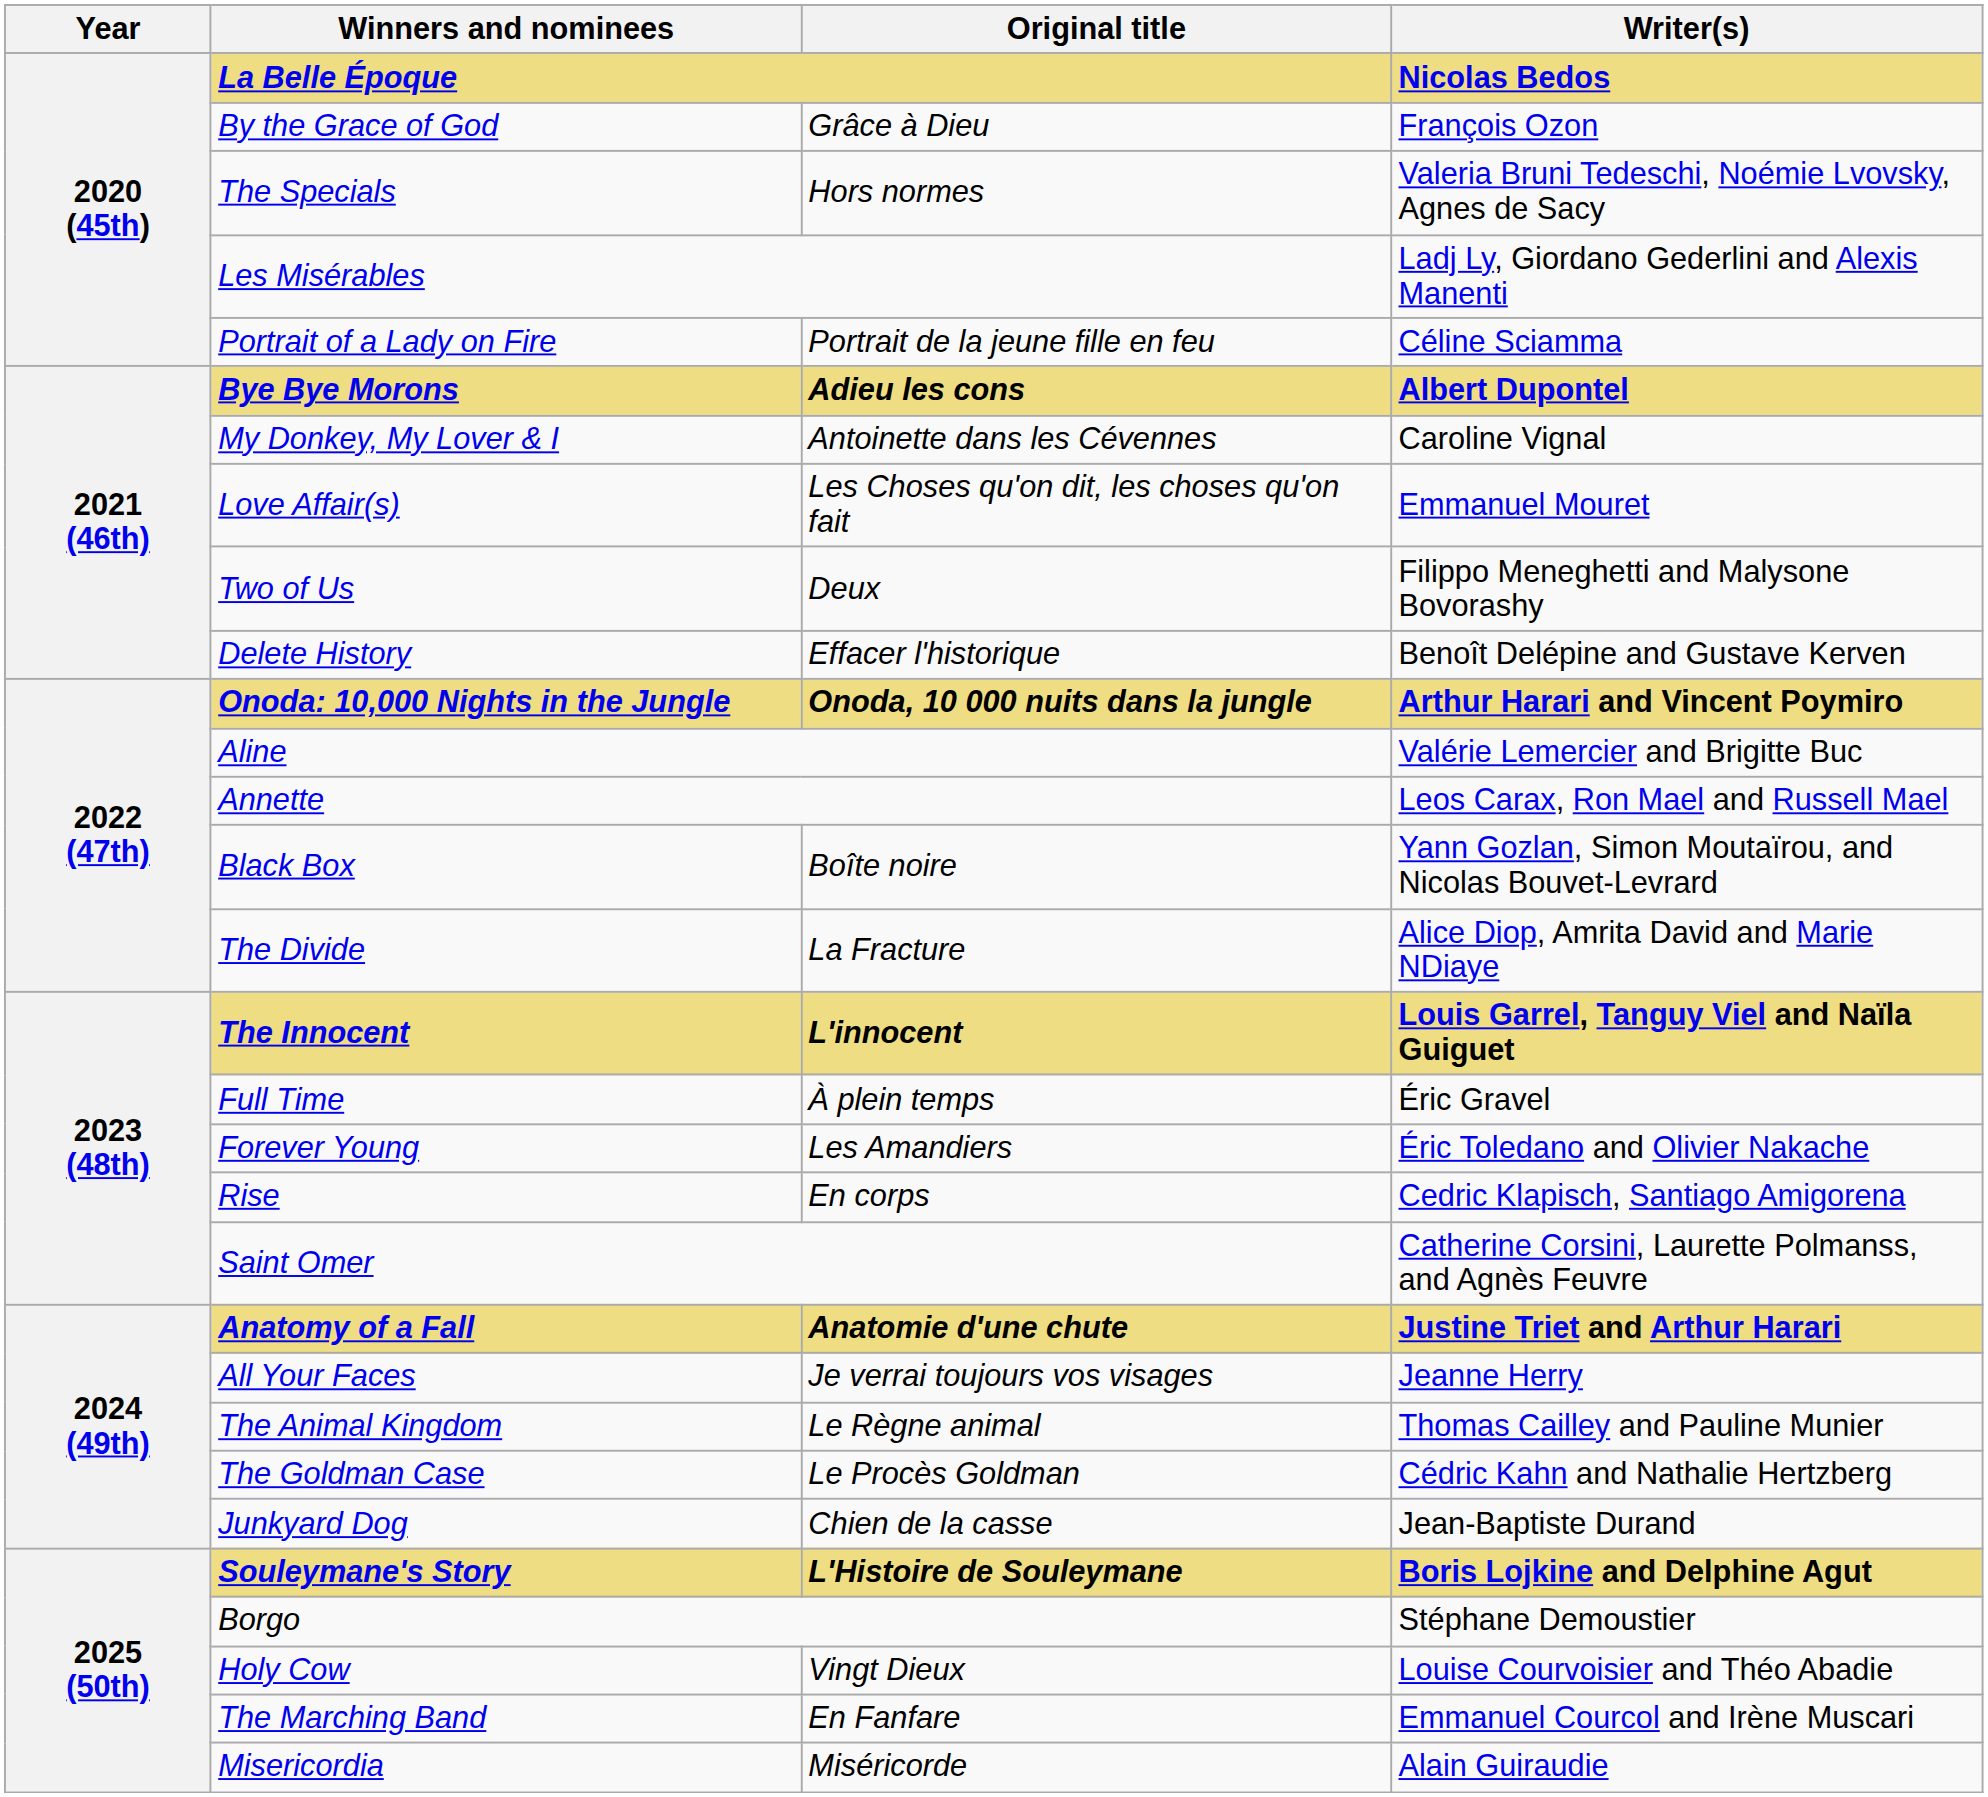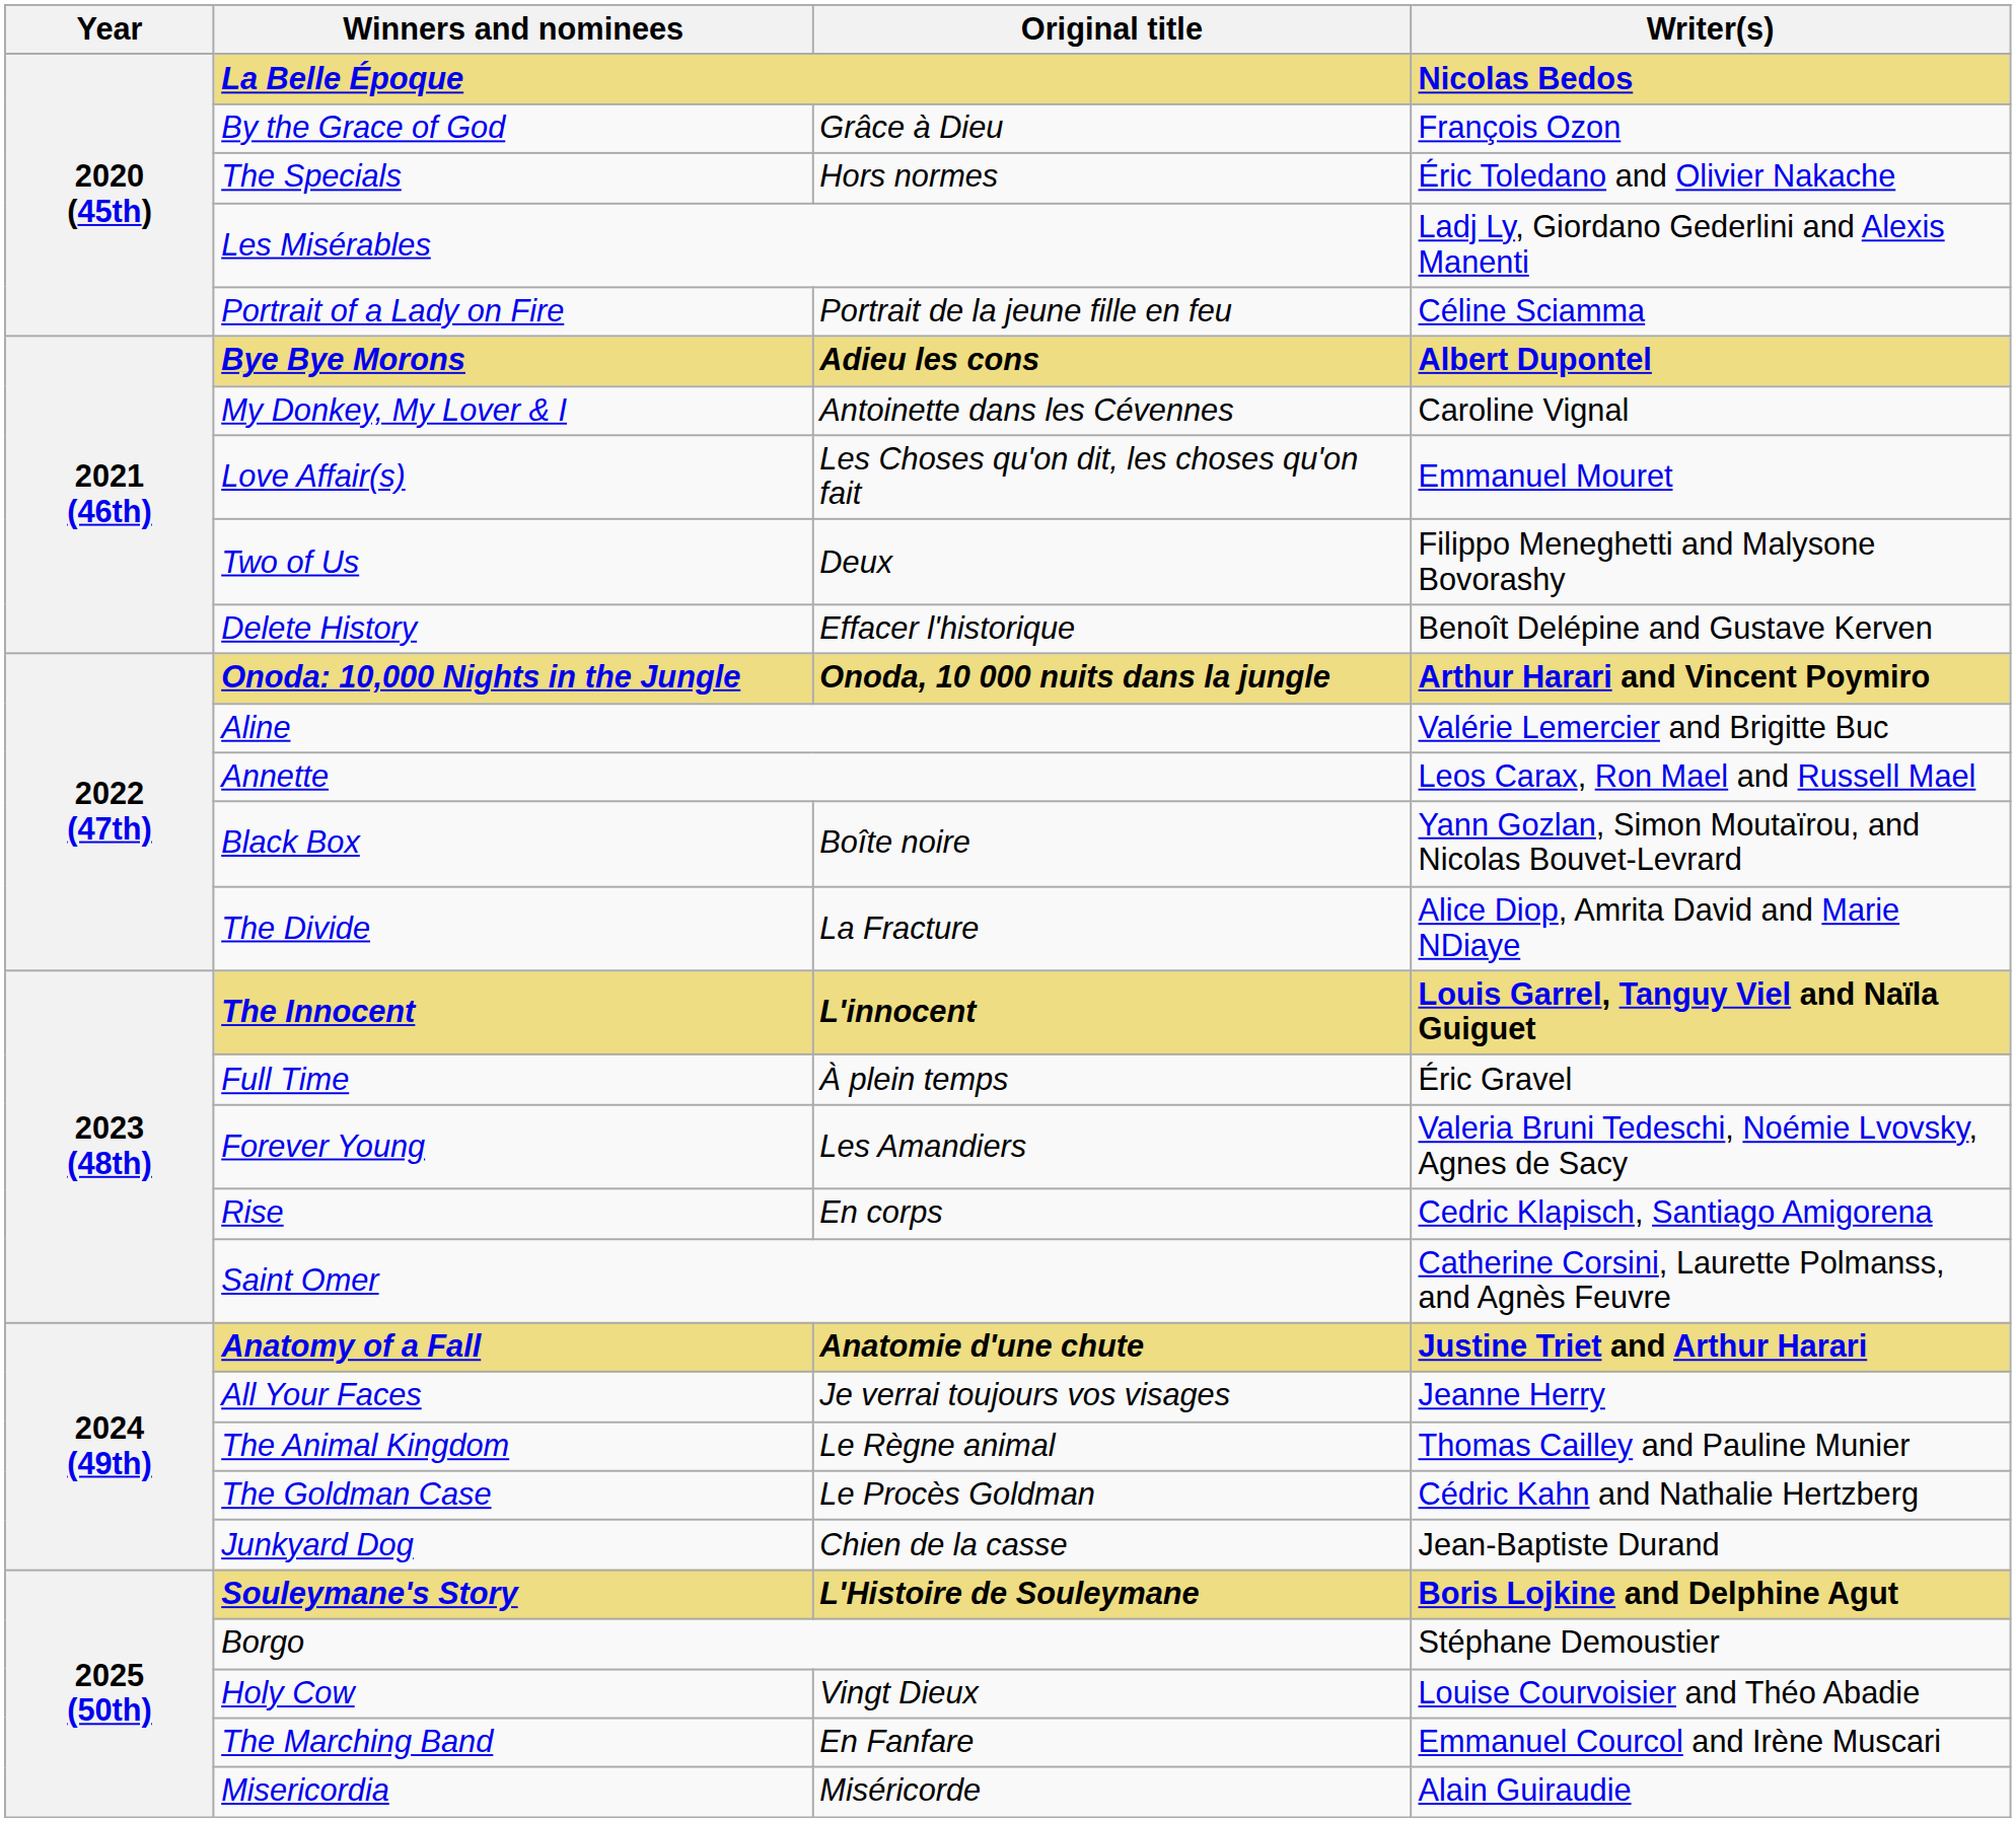The Specials | Writer(s): Valeria Bruni Tedeschi, Noémie Lvovsky, Agnes de Sacy -> Éric Toledano and Olivier Nakache
Forever Young | Writer(s): Éric Toledano and Olivier Nakache -> Valeria Bruni Tedeschi, Noémie Lvovsky, Agnes de Sacy
